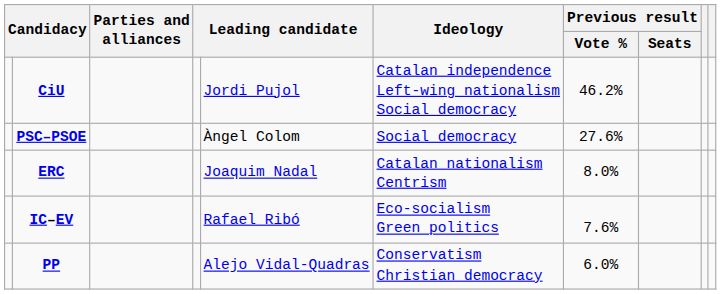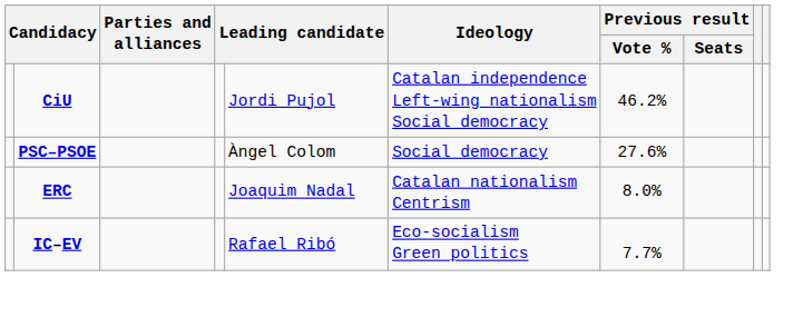IC–EV | Previous result / Vote %: 7.6% -> 7.7%
- row: PP | Alejo Vidal-Quadras | Conservatism Christian democracy | 6.0%
